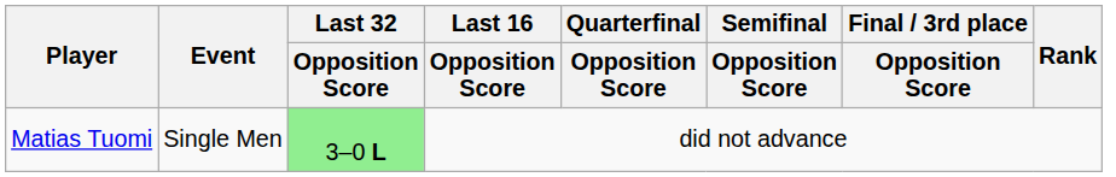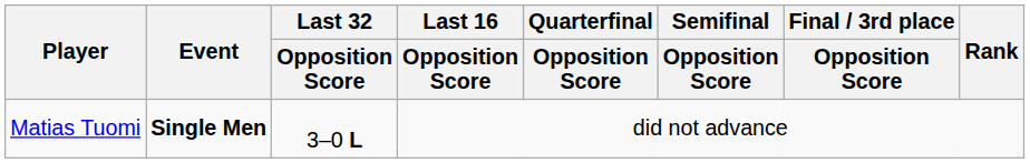Matias Tuomi | Event: normal -> bold
Matias Tuomi | Last 32 / Opposition Score: lightgreen background -> no background
